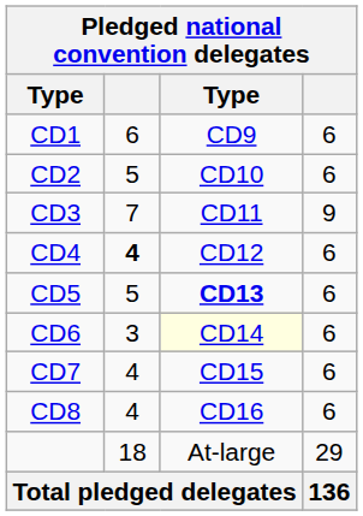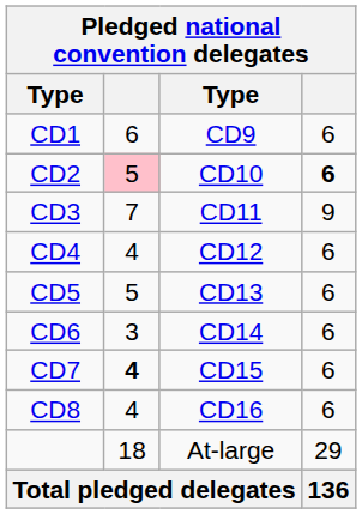CD2 | column 2: no background -> pink background
CD2 | column 4: normal -> bold
CD4 | column 2: bold -> normal
CD5 | column 3: bold -> normal
CD6 | column 3: lightyellow background -> no background
CD7 | column 2: normal -> bold
